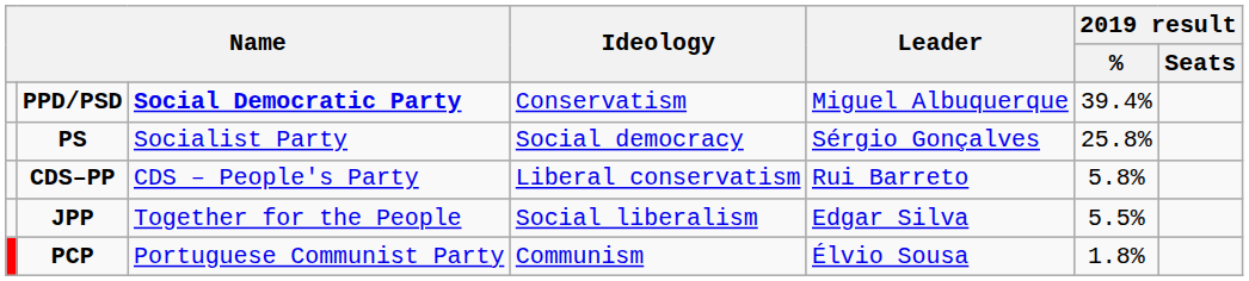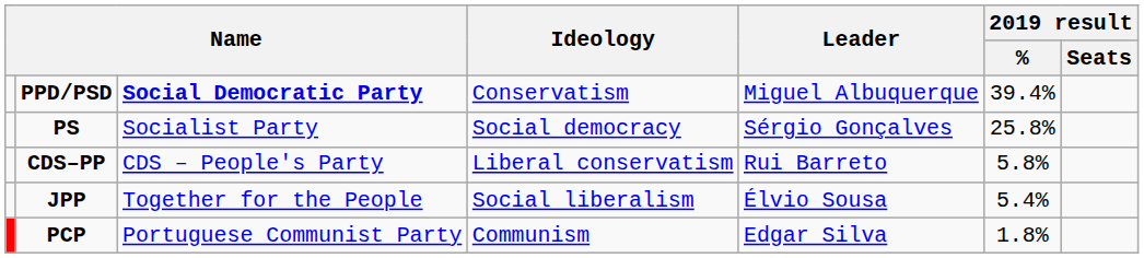JPP | Leader: Edgar Silva -> Élvio Sousa
JPP | 2019 result / %: 5.5% -> 5.4%
PCP | Leader: Élvio Sousa -> Edgar Silva
